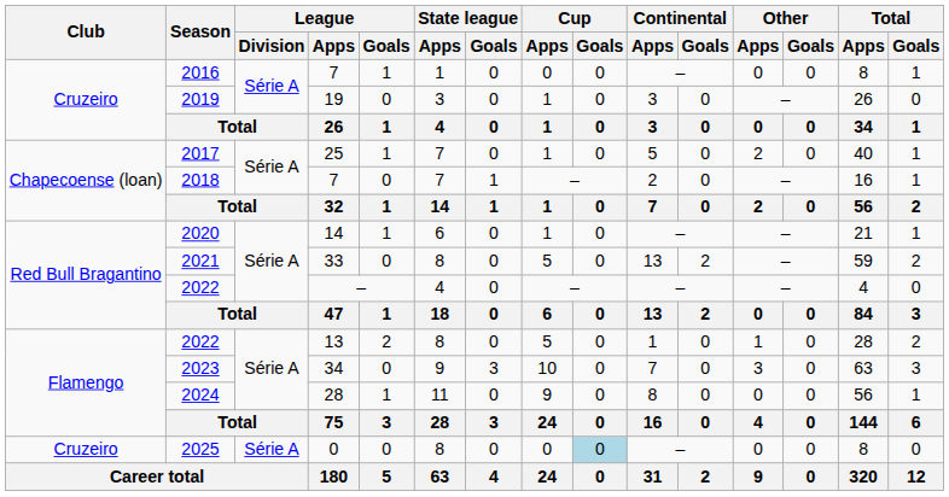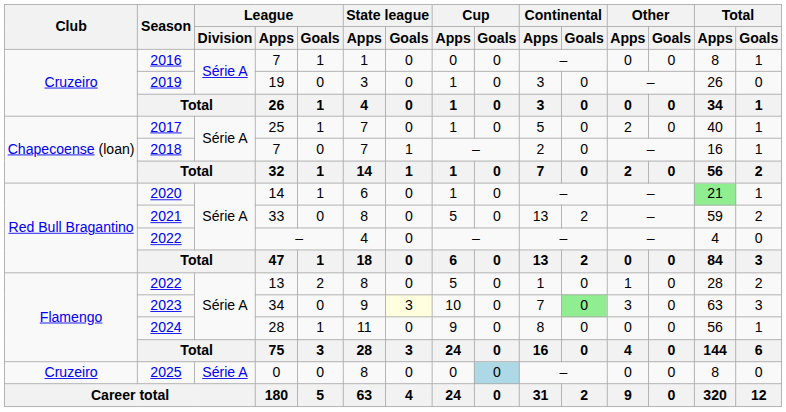2020 | Total / Apps: no background -> lightgreen background
2023 | State league / Goals: no background -> lightyellow background
2023 | Continental / Goals: no background -> lightgreen background
